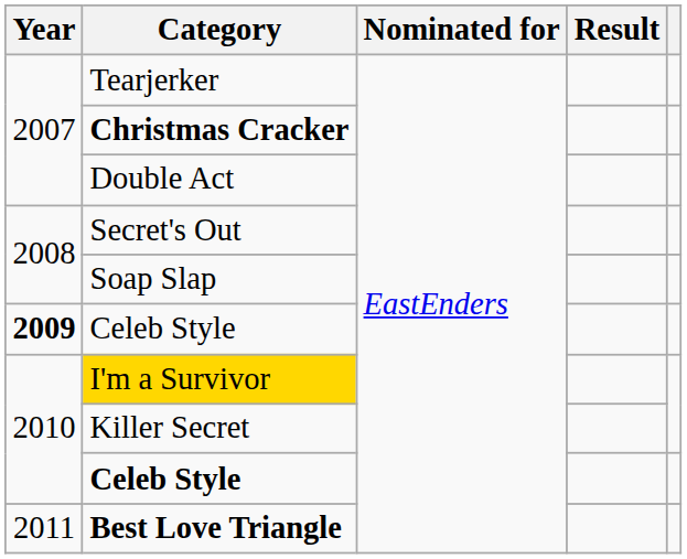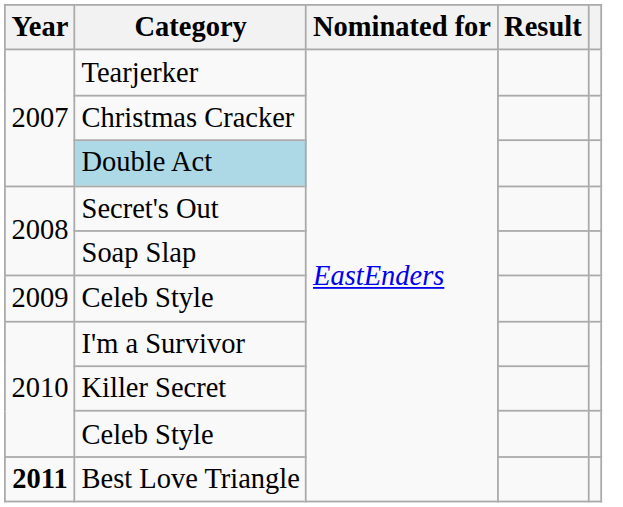Christmas Cracker | Category: bold -> normal
Double Act | Category: no background -> lightblue background
2009 / Celeb Style | Year: bold -> normal
I'm a Survivor | Category: gold background -> no background
2010 / Celeb Style | Category: bold -> normal
Best Love Triangle | Year: normal -> bold
Best Love Triangle | Category: bold -> normal
